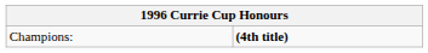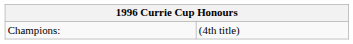Champions: | column 2: bold -> normal
